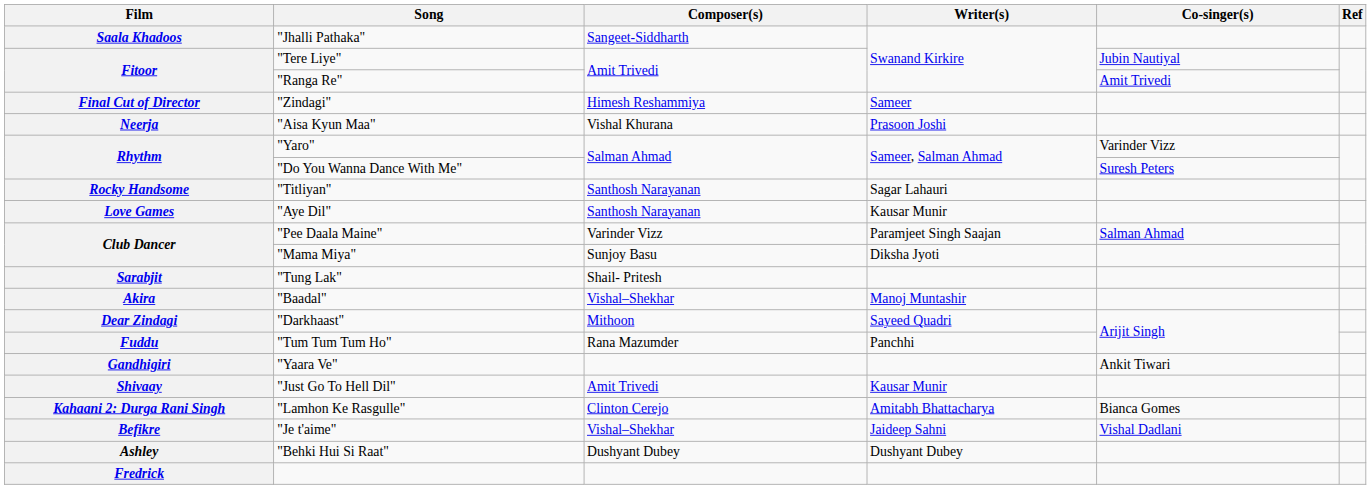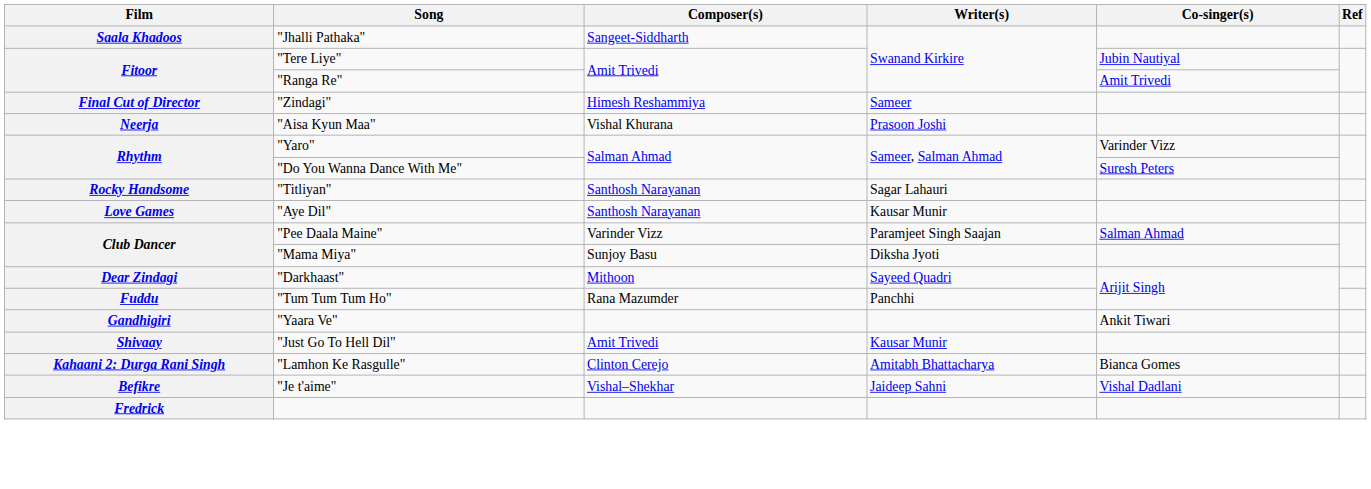- row: Sarabjit | "Tung Lak" | Shail- Pritesh
- row: Akira | "Baadal" | Vishal–Shekhar | Manoj Muntashir
- row: Ashley | "Behki Hui Si Raat" | Dushyant Dubey | Dushyant Dubey
